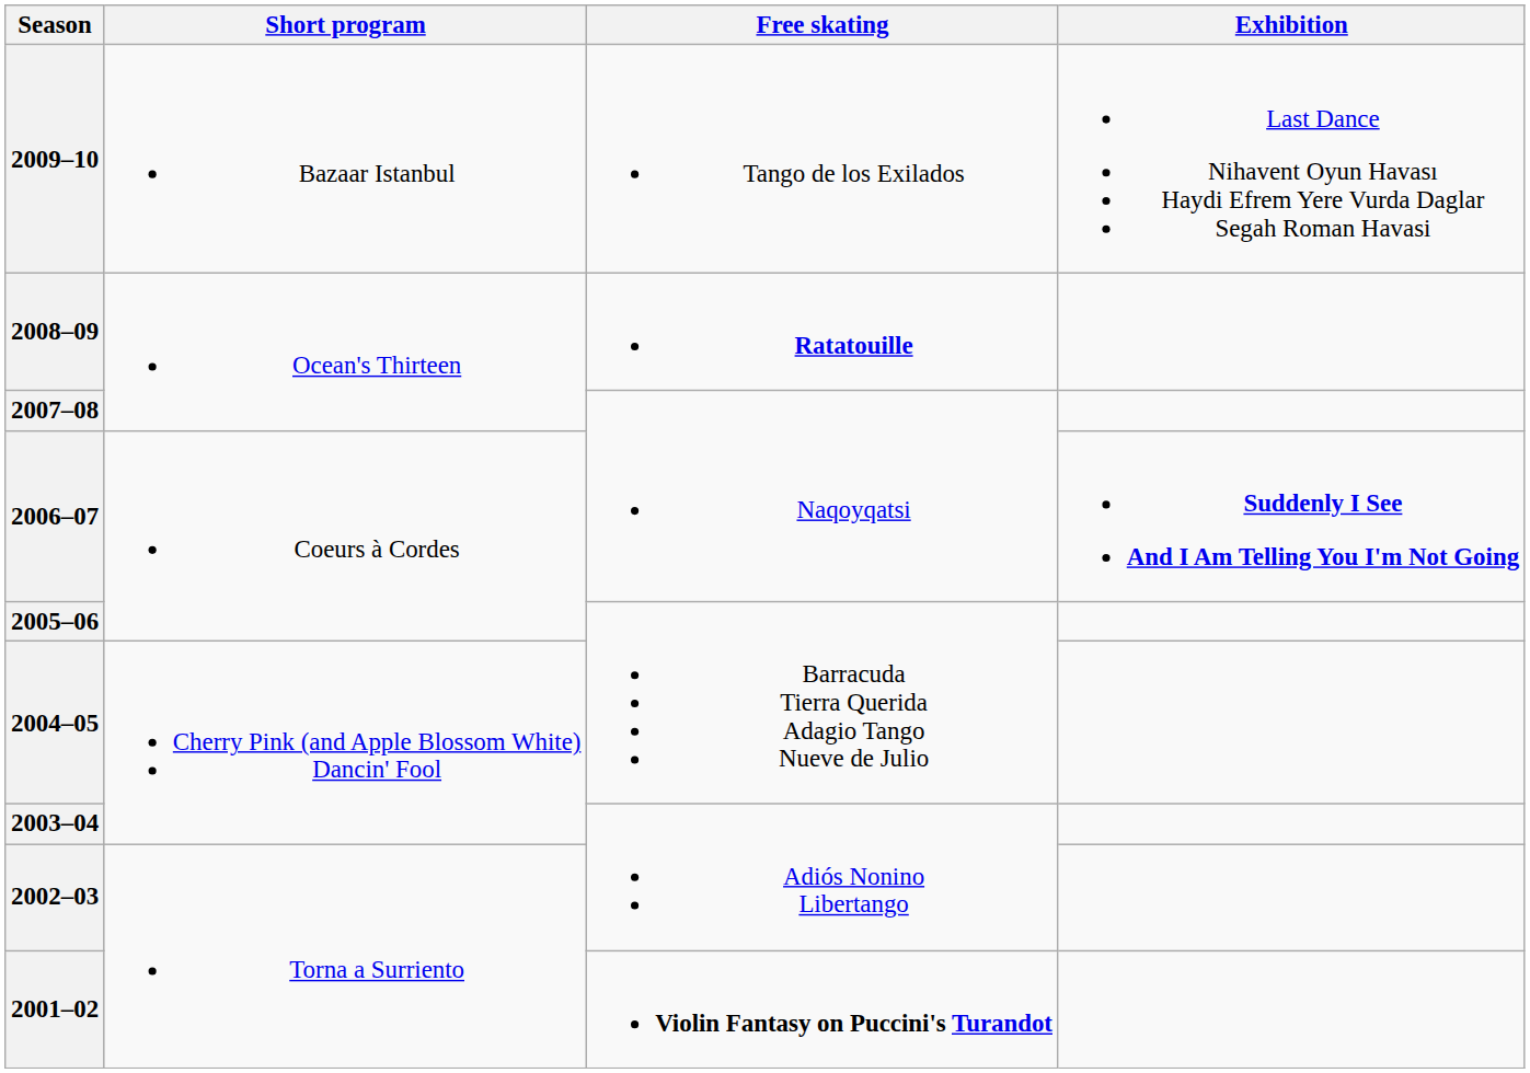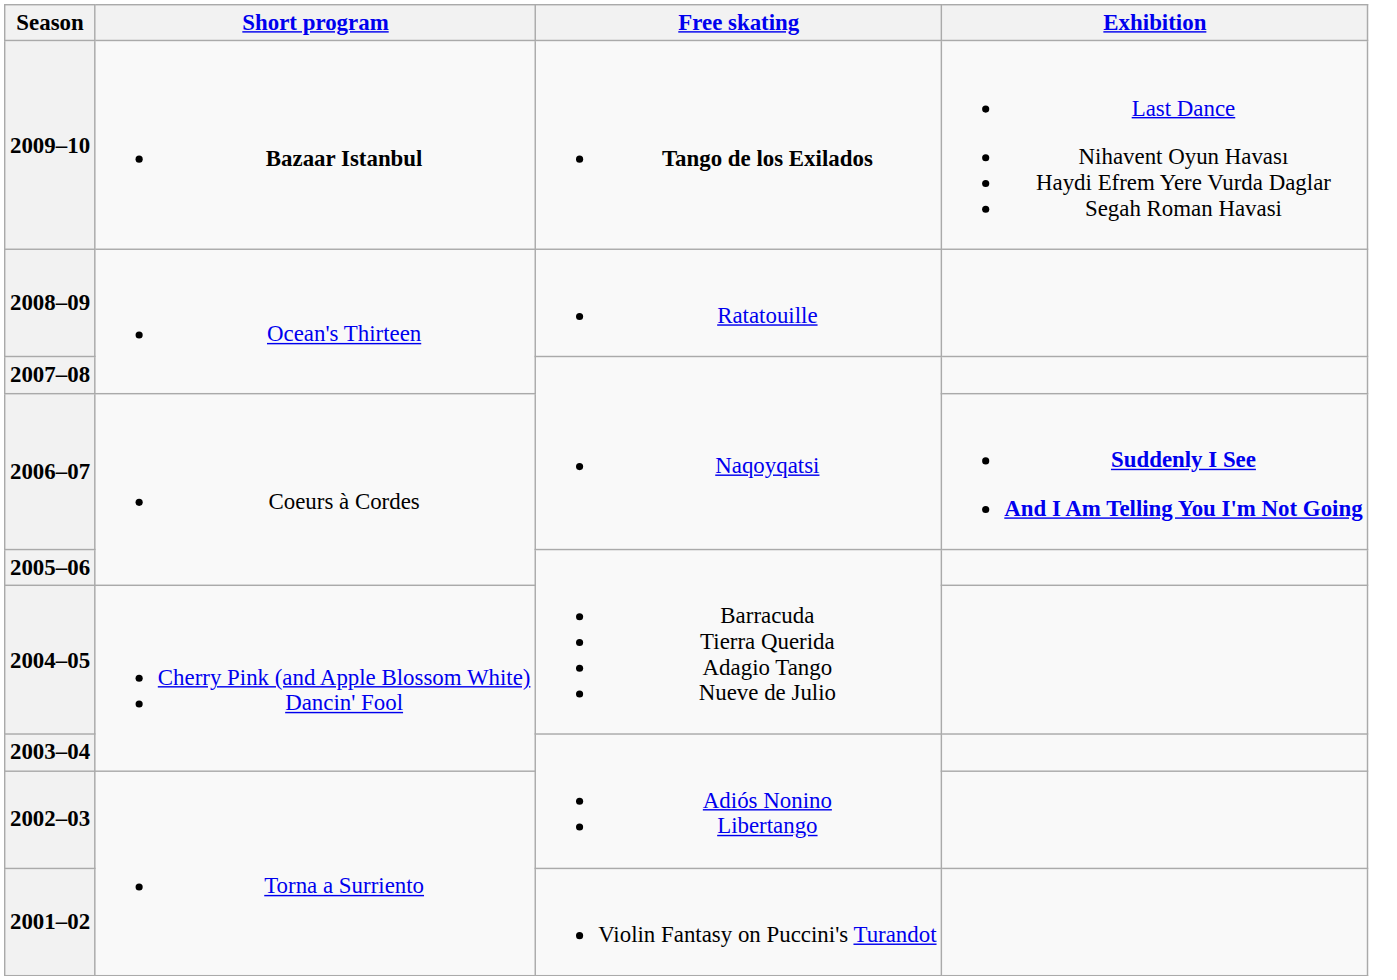2009–10 | Short program: normal -> bold
2009–10 | Free skating: normal -> bold
2008–09 | Free skating: bold -> normal
2001–02 | Free skating: bold -> normal
